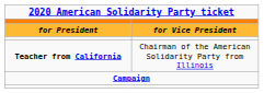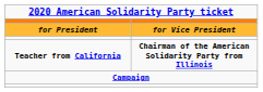row 5 | column 2: normal -> bold
